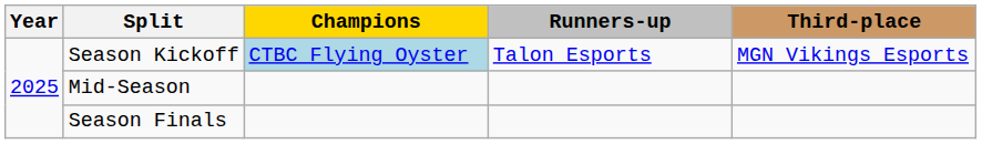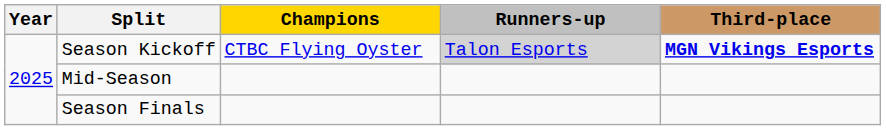Season Kickoff | Champions: lightblue background -> no background
Season Kickoff | Runners-up: no background -> lightgrey background
Season Kickoff | Third-place: normal -> bold
